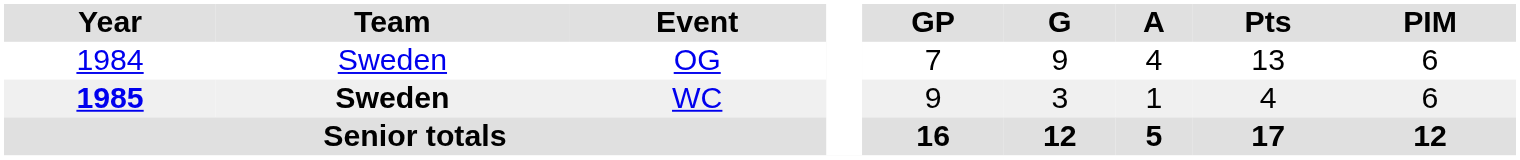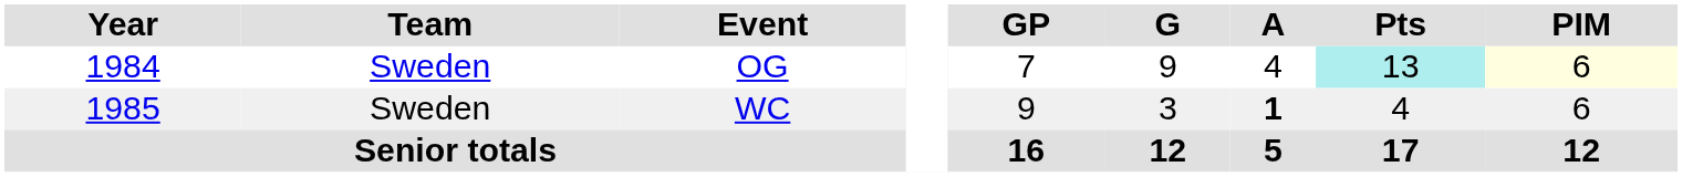OG | Pts: no background -> paleturquoise background
OG | PIM: no background -> lightyellow background
WC | Year: bold -> normal
WC | Team: bold -> normal
WC | A: normal -> bold
